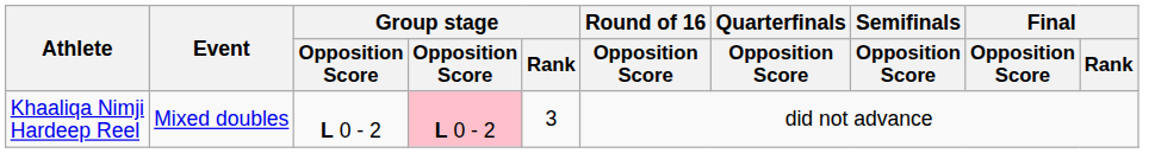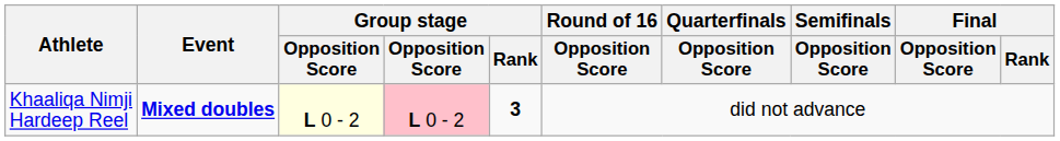Khaaliqa Nimji Hardeep Reel | Event: normal -> bold
Khaaliqa Nimji Hardeep Reel | column 3: no background -> lightyellow background
Khaaliqa Nimji Hardeep Reel | Group stage / Rank: normal -> bold
